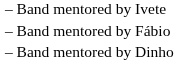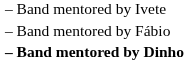row 3 | column 1: normal -> bold
